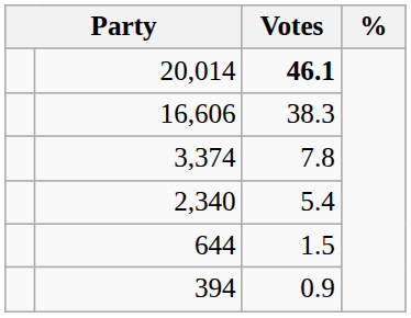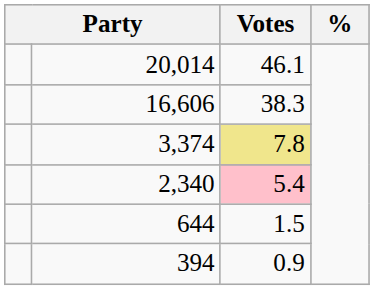20,014 | Votes: bold -> normal
3,374 | Votes: no background -> khaki background
2,340 | Votes: no background -> pink background
